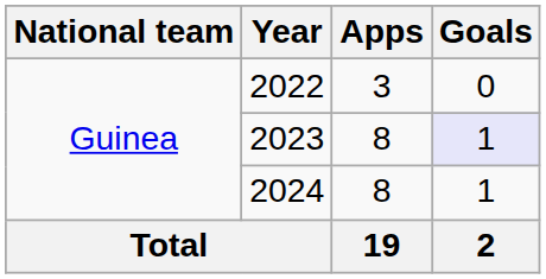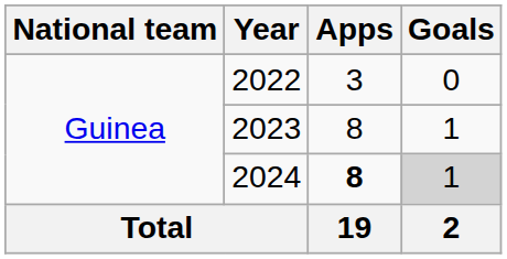2023 | Goals: lavender background -> no background
2024 | Apps: normal -> bold
2024 | Goals: no background -> lightgrey background
